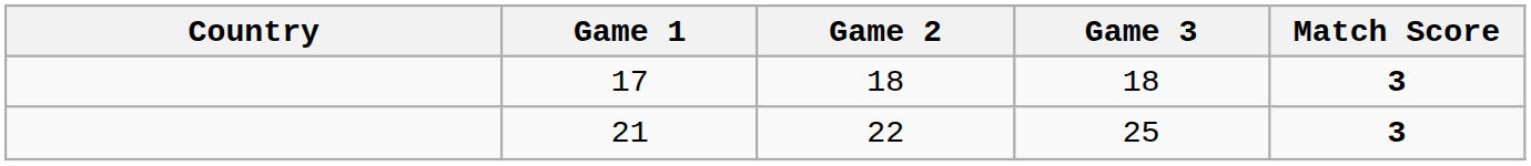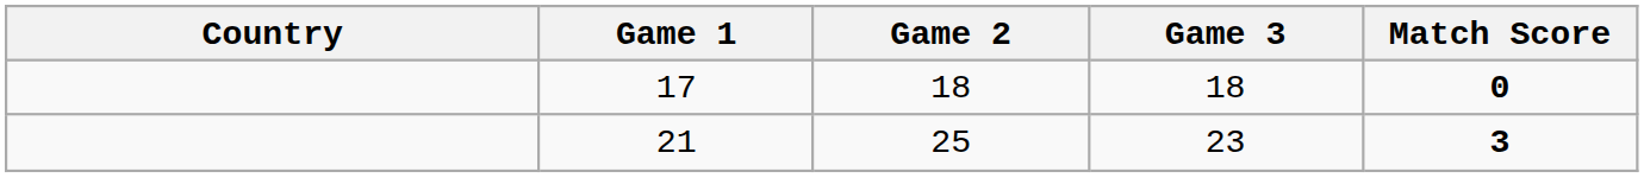row 2 | Match Score: 3 -> 0
row 3 | Game 2: 22 -> 25
row 3 | Game 3: 25 -> 23
